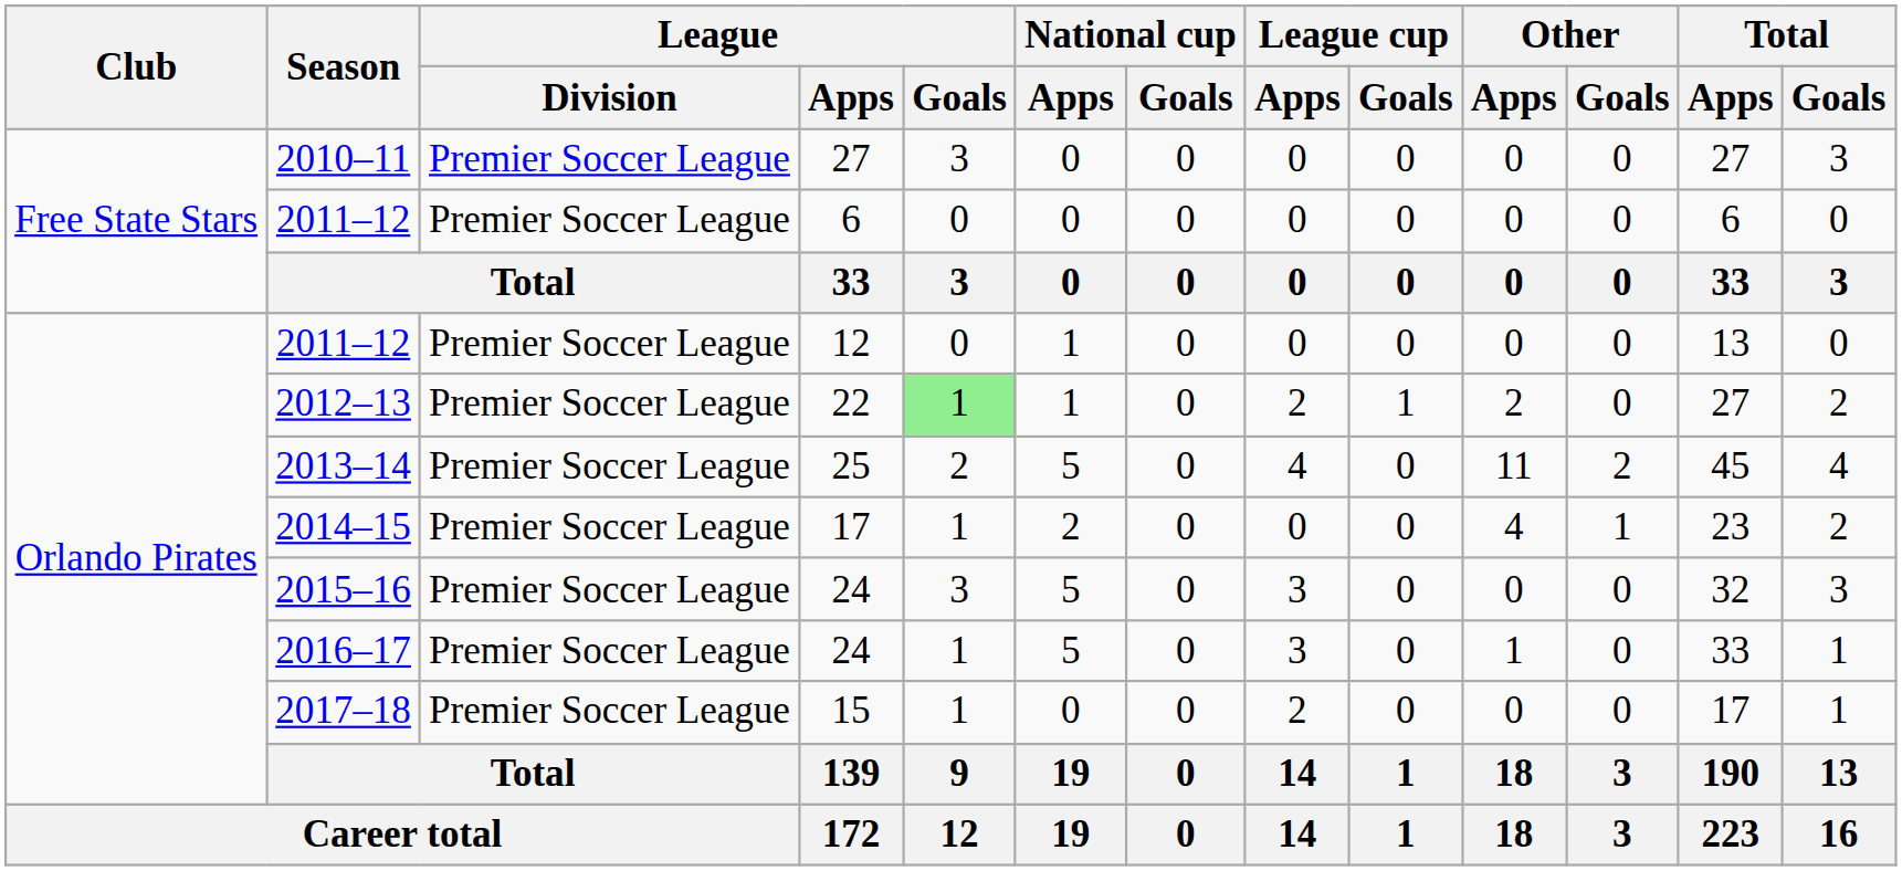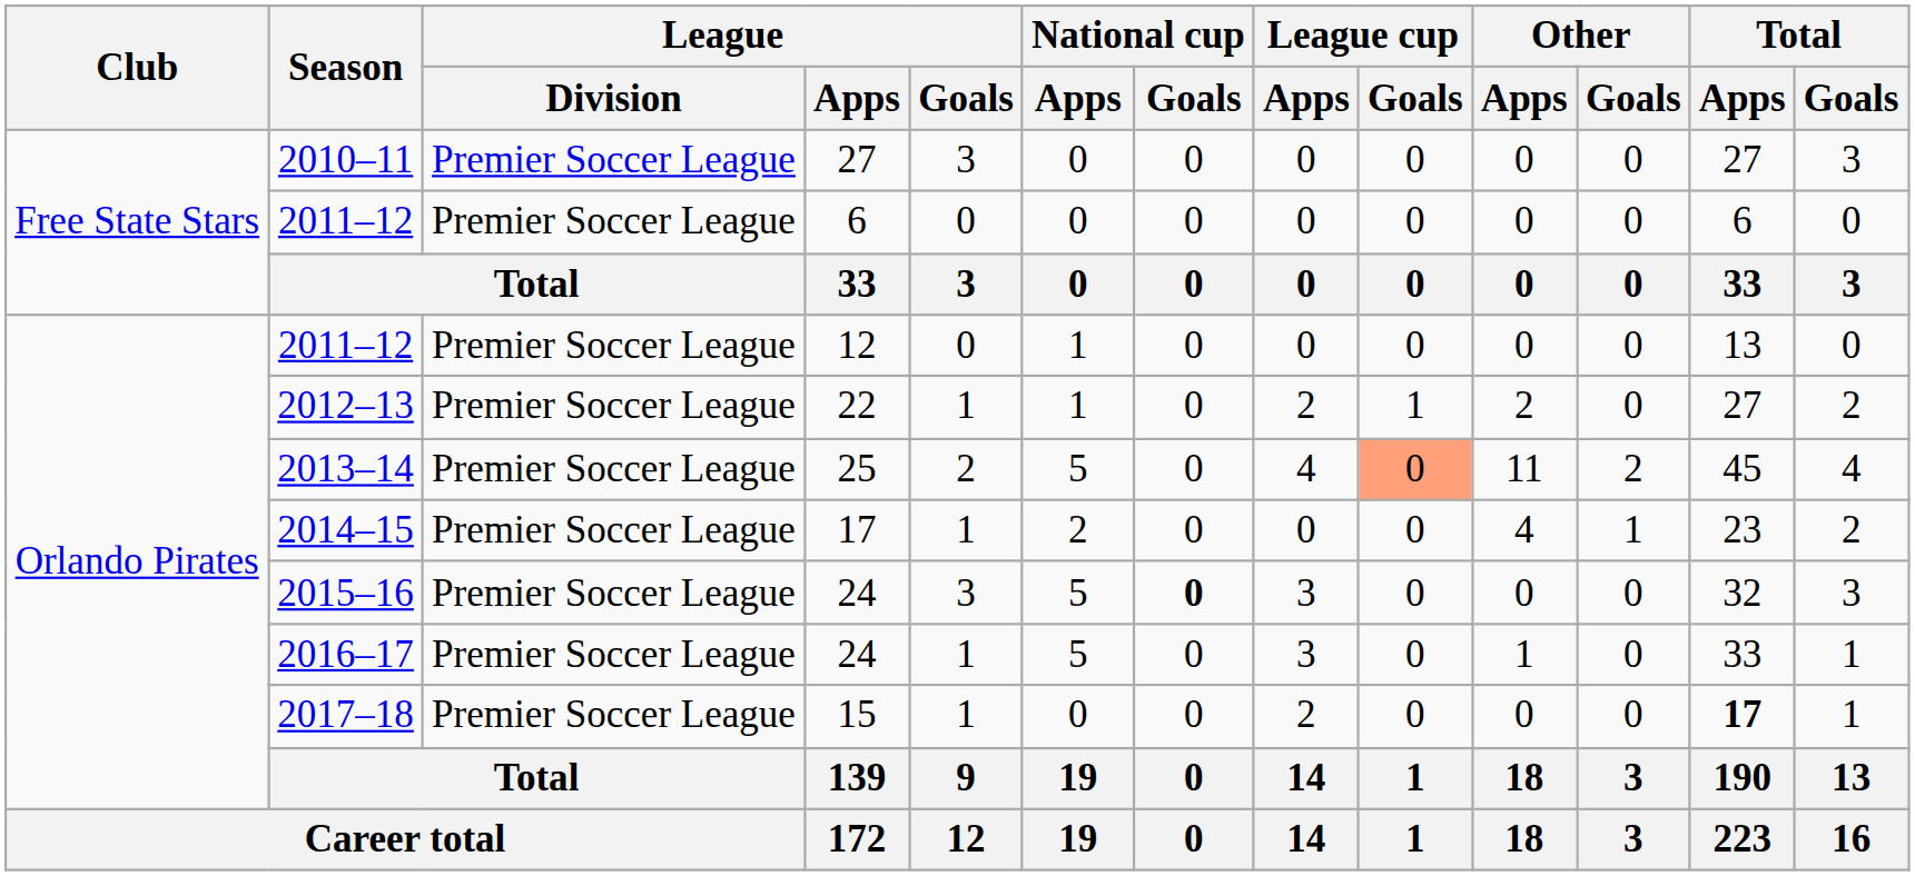2012–13 | League / Goals: lightgreen background -> no background
2013–14 | League cup / Goals: no background -> lightsalmon background
2015–16 | National cup / Goals: normal -> bold
2017–18 | Total / Apps: normal -> bold
